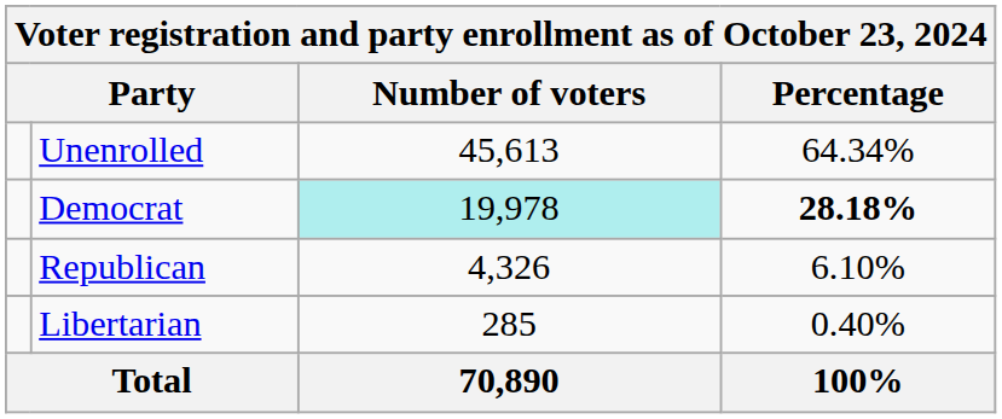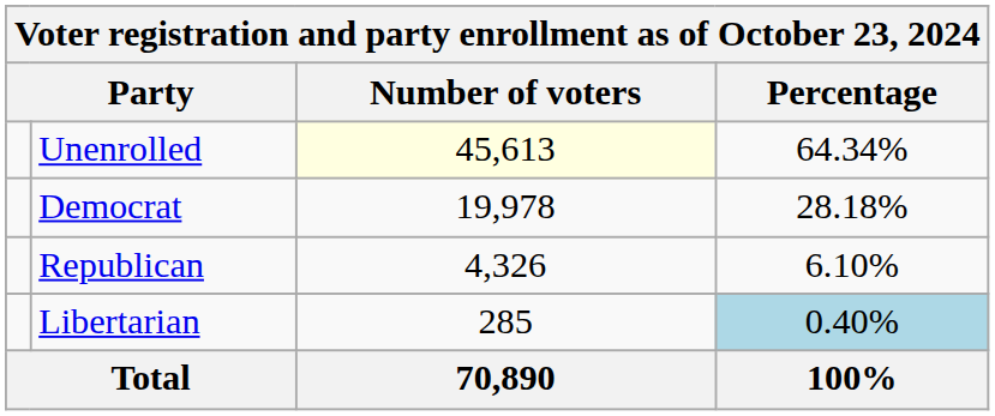Unenrolled | Number of voters: no background -> lightyellow background
Democrat | Number of voters: paleturquoise background -> no background
Democrat | Percentage: bold -> normal
Libertarian | Percentage: no background -> lightblue background
